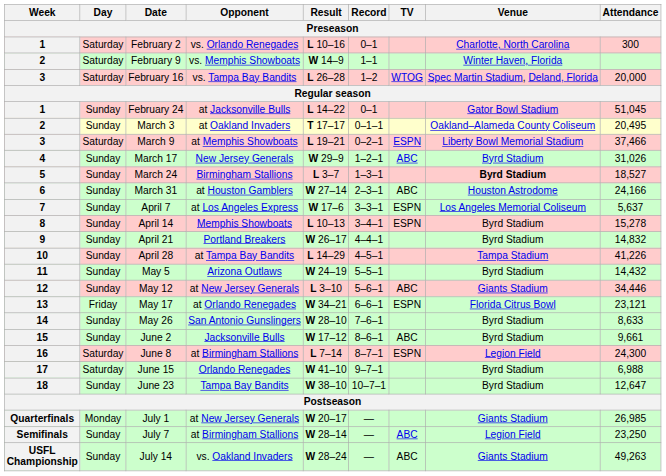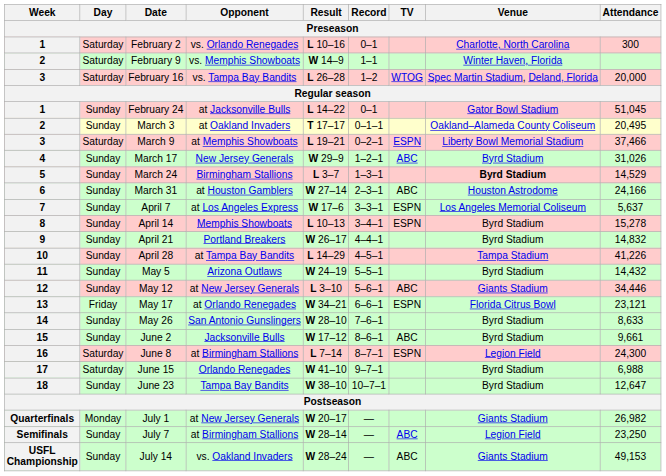March 24 | Attendance: 18,527 -> 14,529
July 1 | Attendance: 26,985 -> 26,982
July 14 | Attendance: 49,263 -> 49,153
